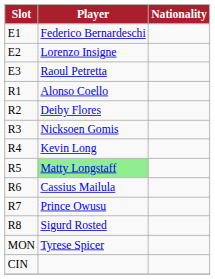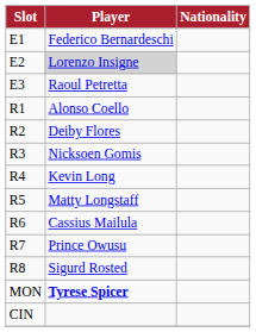Lorenzo Insigne | Player: no background -> lightgrey background
Matty Longstaff | Player: lightgreen background -> no background
Tyrese Spicer | Player: normal -> bold
